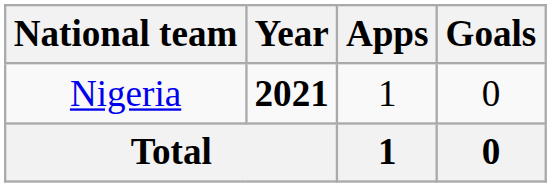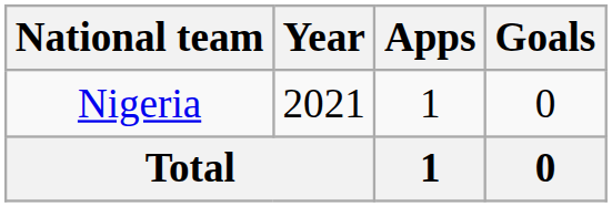Nigeria | Year: bold -> normal
